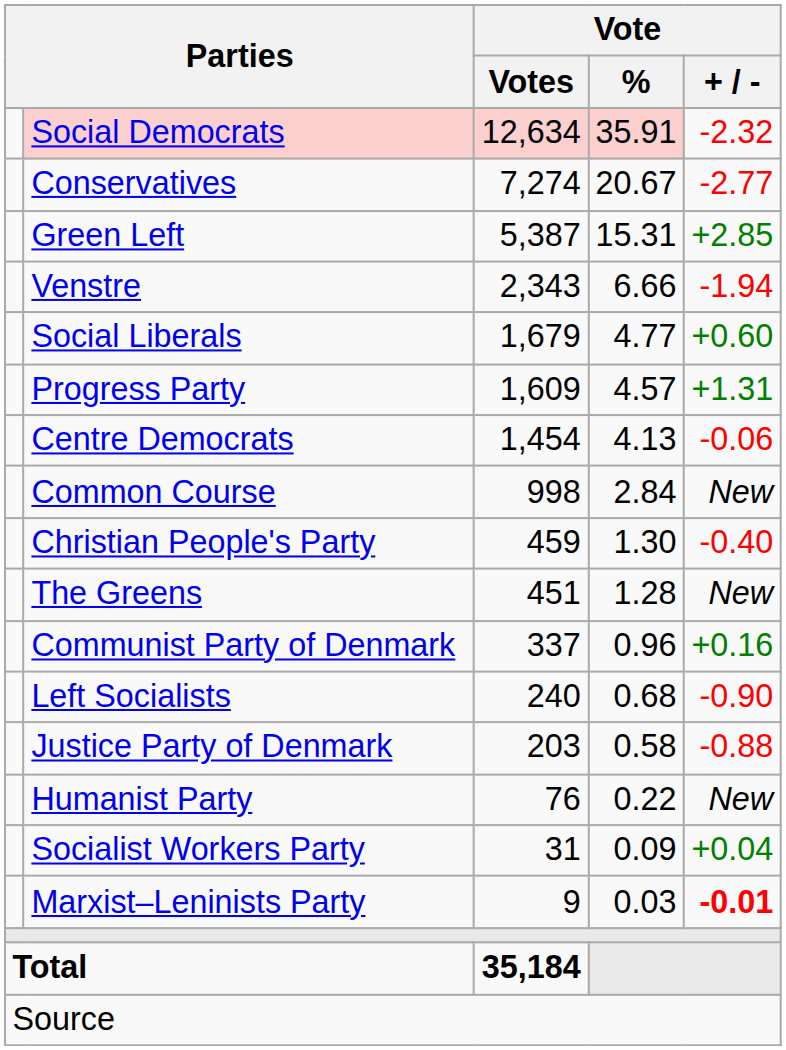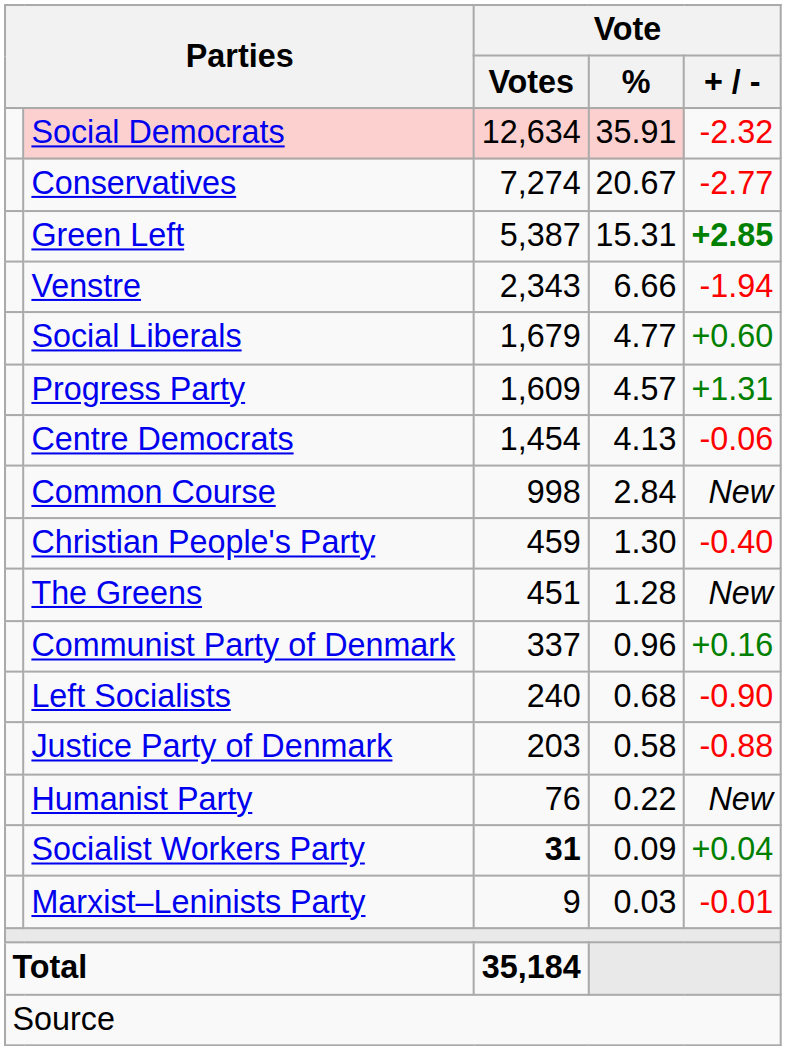Green Left | Vote / + / -: normal -> bold
Socialist Workers Party | Vote / Votes: normal -> bold
Marxist–Leninists Party | Vote / + / -: bold -> normal
